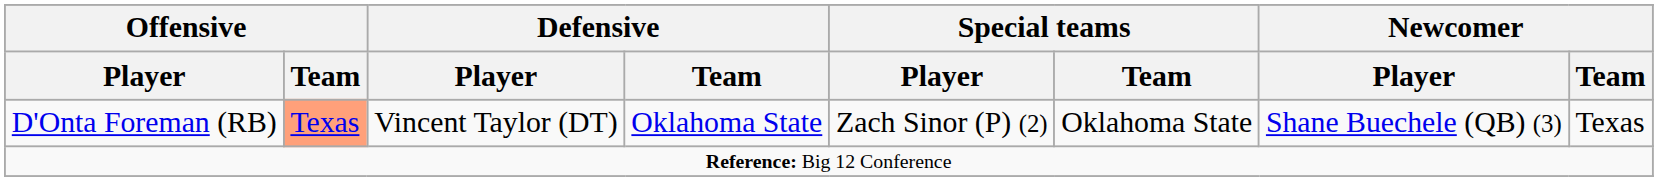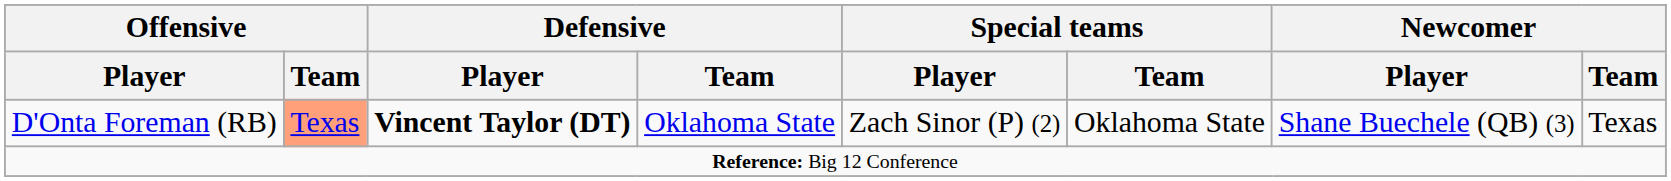D'Onta Foreman (RB) | Defensive / Player: normal -> bold
